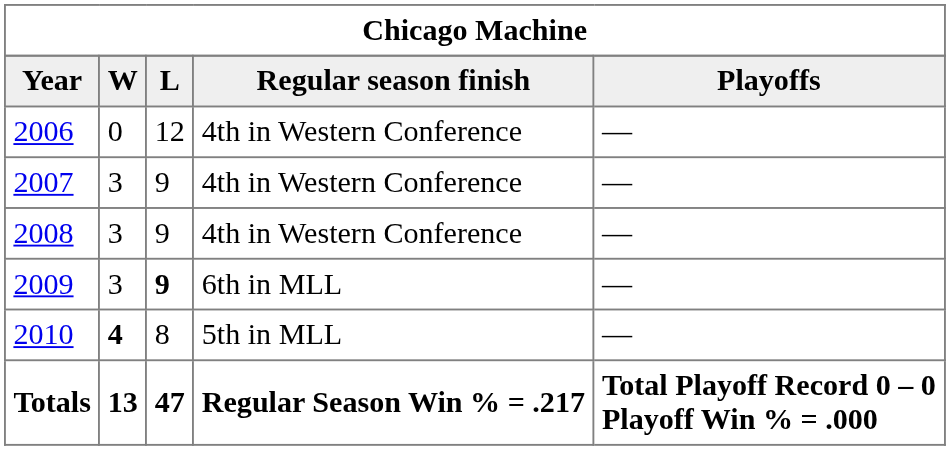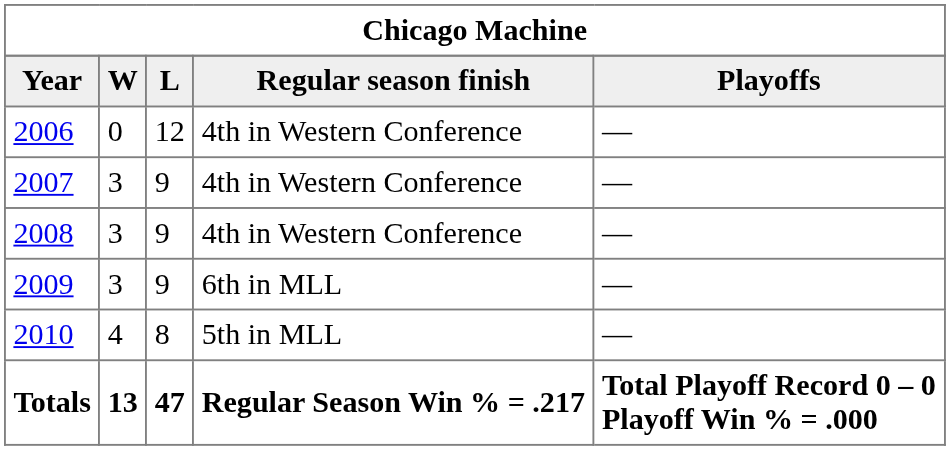2009 | column 3: bold -> normal
2010 | column 2: bold -> normal
